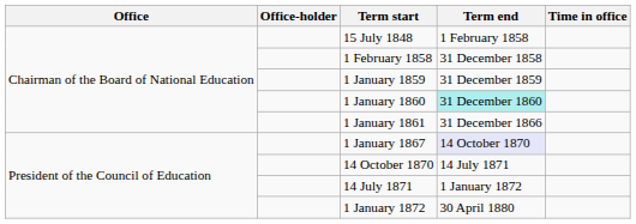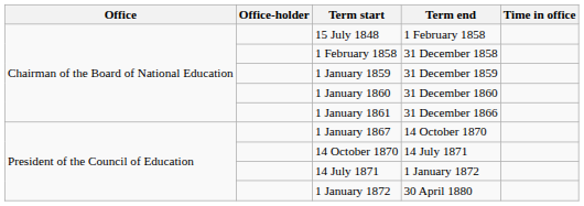1 January 1860 | Term end: paleturquoise background -> no background
1 January 1867 | Term end: lavender background -> no background
